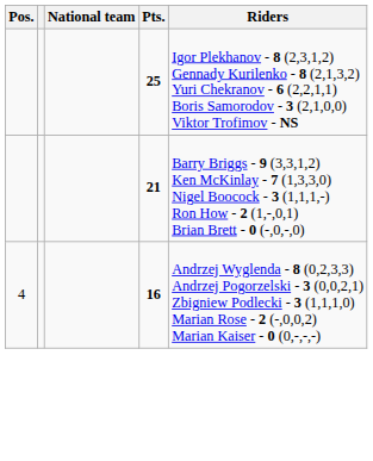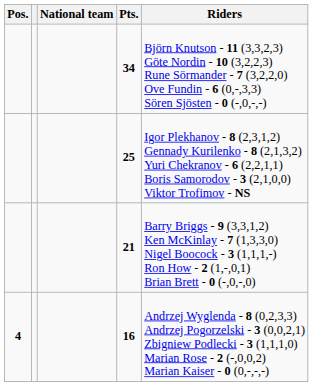+ row: 34 | Björn Knutson - 11 (3,3,2,3) Göte Nordin - 10 (3,2,2,3) Rune Sörmander - 7 (3,2,2,0) Ove Fundin - 6 (0,-,3,3) Sören Sjösten - 0 (-,0,-,-)
16 | Pos.: normal -> bold
